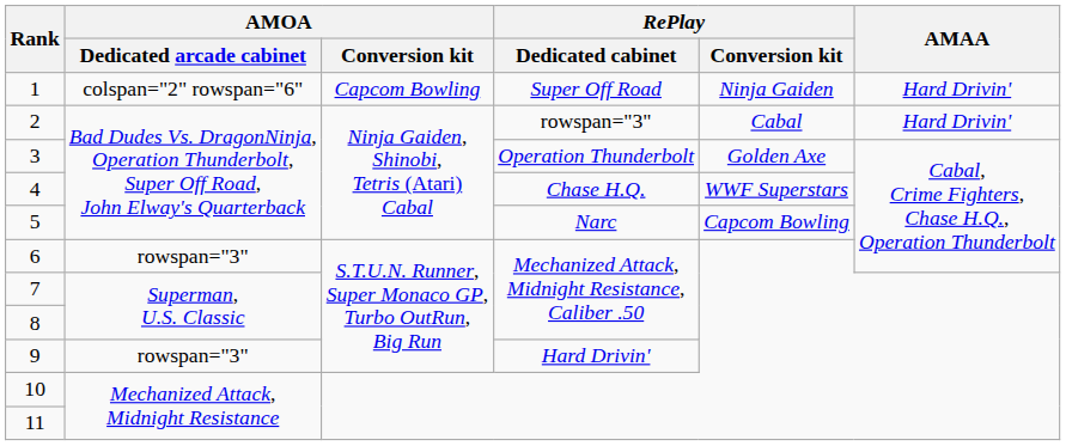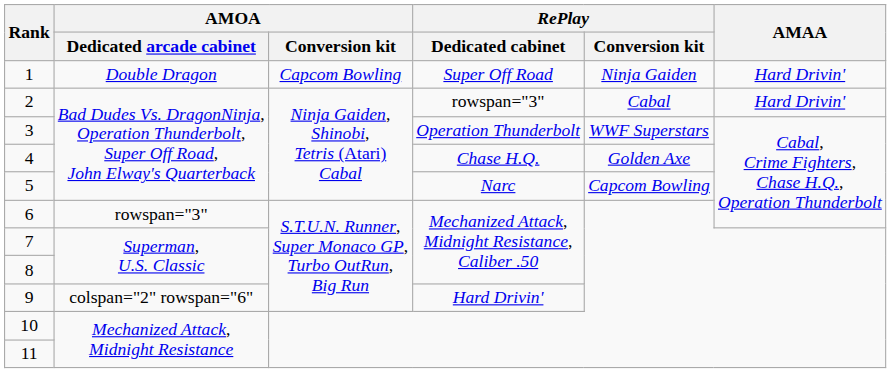1 | AMOA / Dedicated arcade cabinet: colspan="2" rowspan="6" -> Double Dragon
3 | RePlay / Conversion kit: Golden Axe -> WWF Superstars
4 | RePlay / Conversion kit: WWF Superstars -> Golden Axe
9 | AMOA / Dedicated arcade cabinet: rowspan="3" -> colspan="2" rowspan="6"
